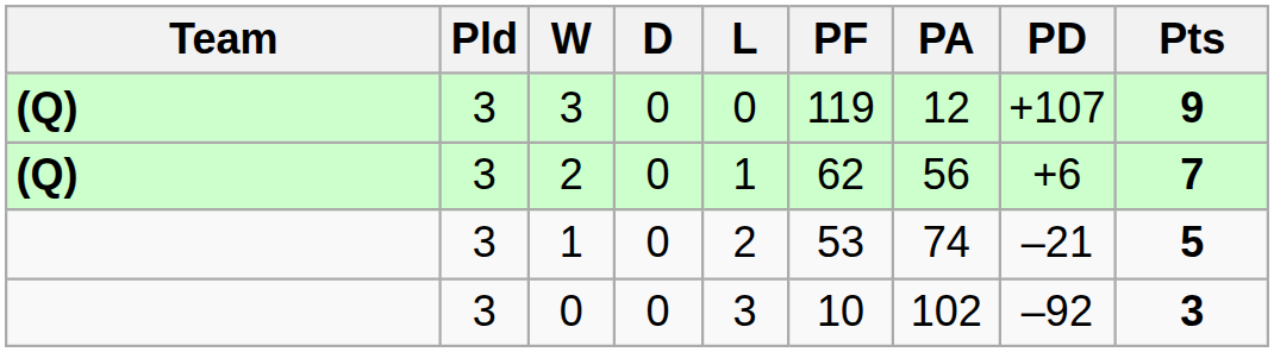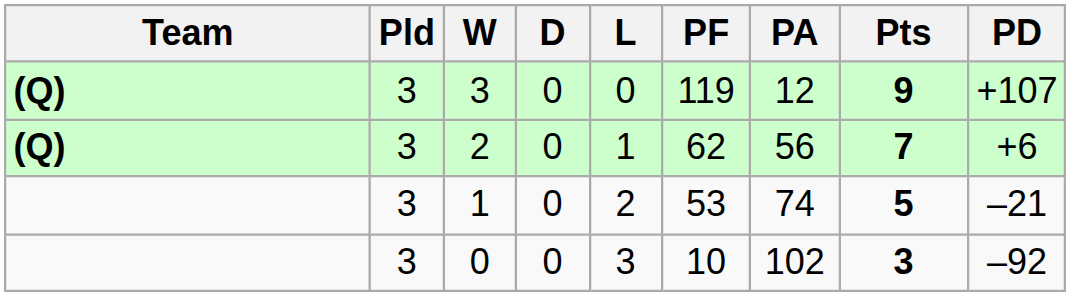columns swapped: PD <-> Pts
